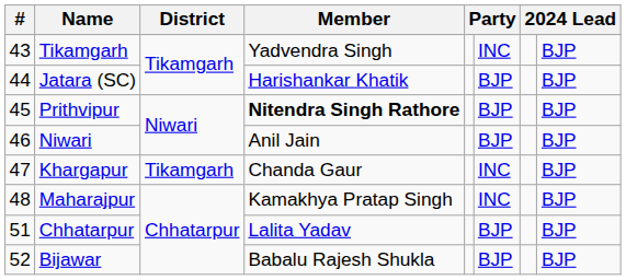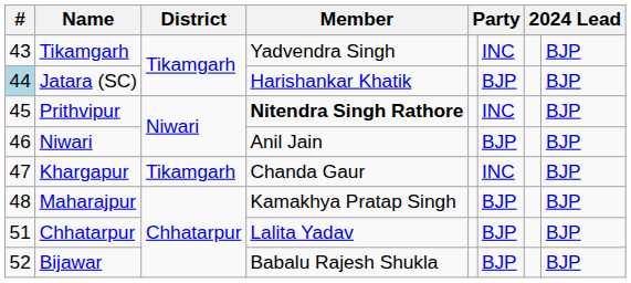Jatara (SC) | #: no background -> lightblue background
Prithvipur | column 6: BJP -> INC
Maharajpur | column 6: INC -> BJP
